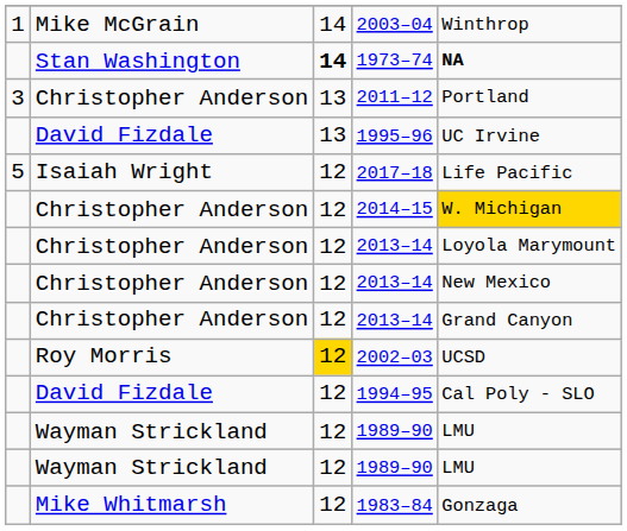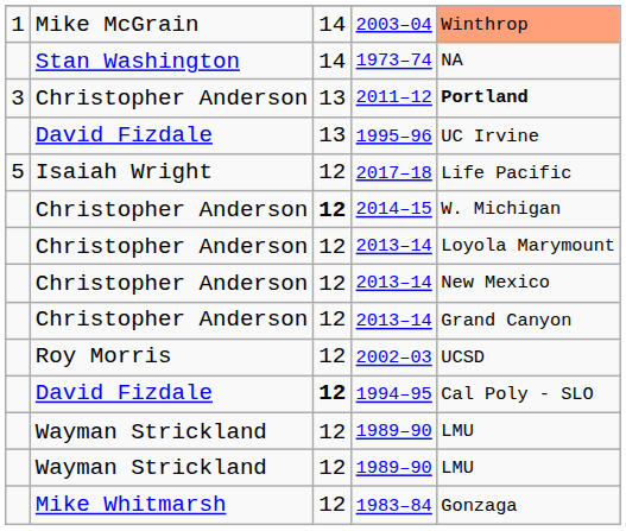2003–04 | column 5: no background -> lightsalmon background
1973–74 | column 3: bold -> normal
1973–74 | column 5: bold -> normal
2011–12 | column 5: normal -> bold
2014–15 | column 3: normal -> bold
2014–15 | column 5: gold background -> no background
2002–03 | column 3: gold background -> no background
1994–95 | column 3: normal -> bold
